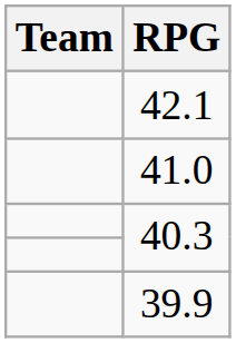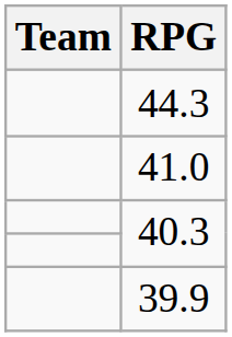row 2 | RPG: 42.1 -> 44.3
